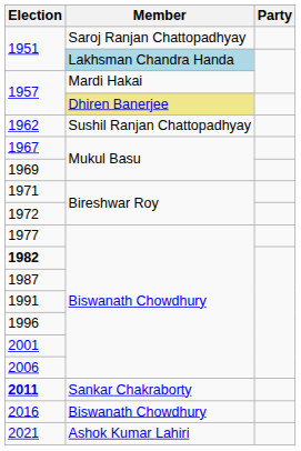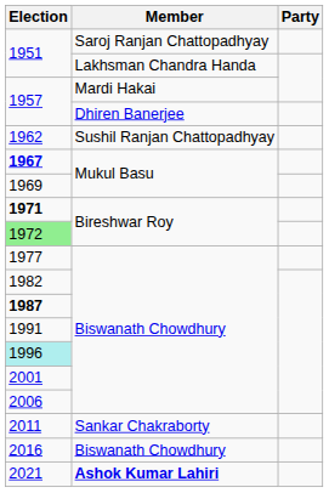1951 / Lakhsman Chandra Handa | Member: lightblue background -> no background
1957 / Dhiren Banerjee | Member: khaki background -> no background
1967 | Election: normal -> bold
1971 | Election: normal -> bold
1972 | Election: no background -> lightgreen background
1982 | Election: bold -> normal
1987 | Election: normal -> bold
1996 | Election: no background -> paleturquoise background
2011 | Election: bold -> normal
2021 | Member: normal -> bold
